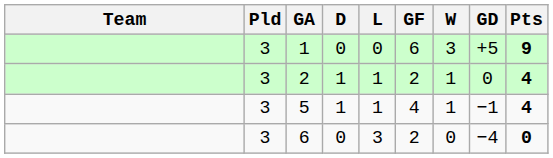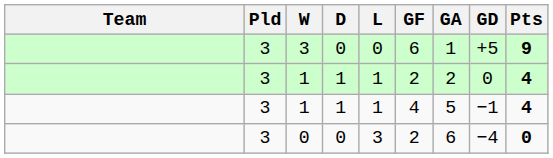columns swapped: W <-> GA
